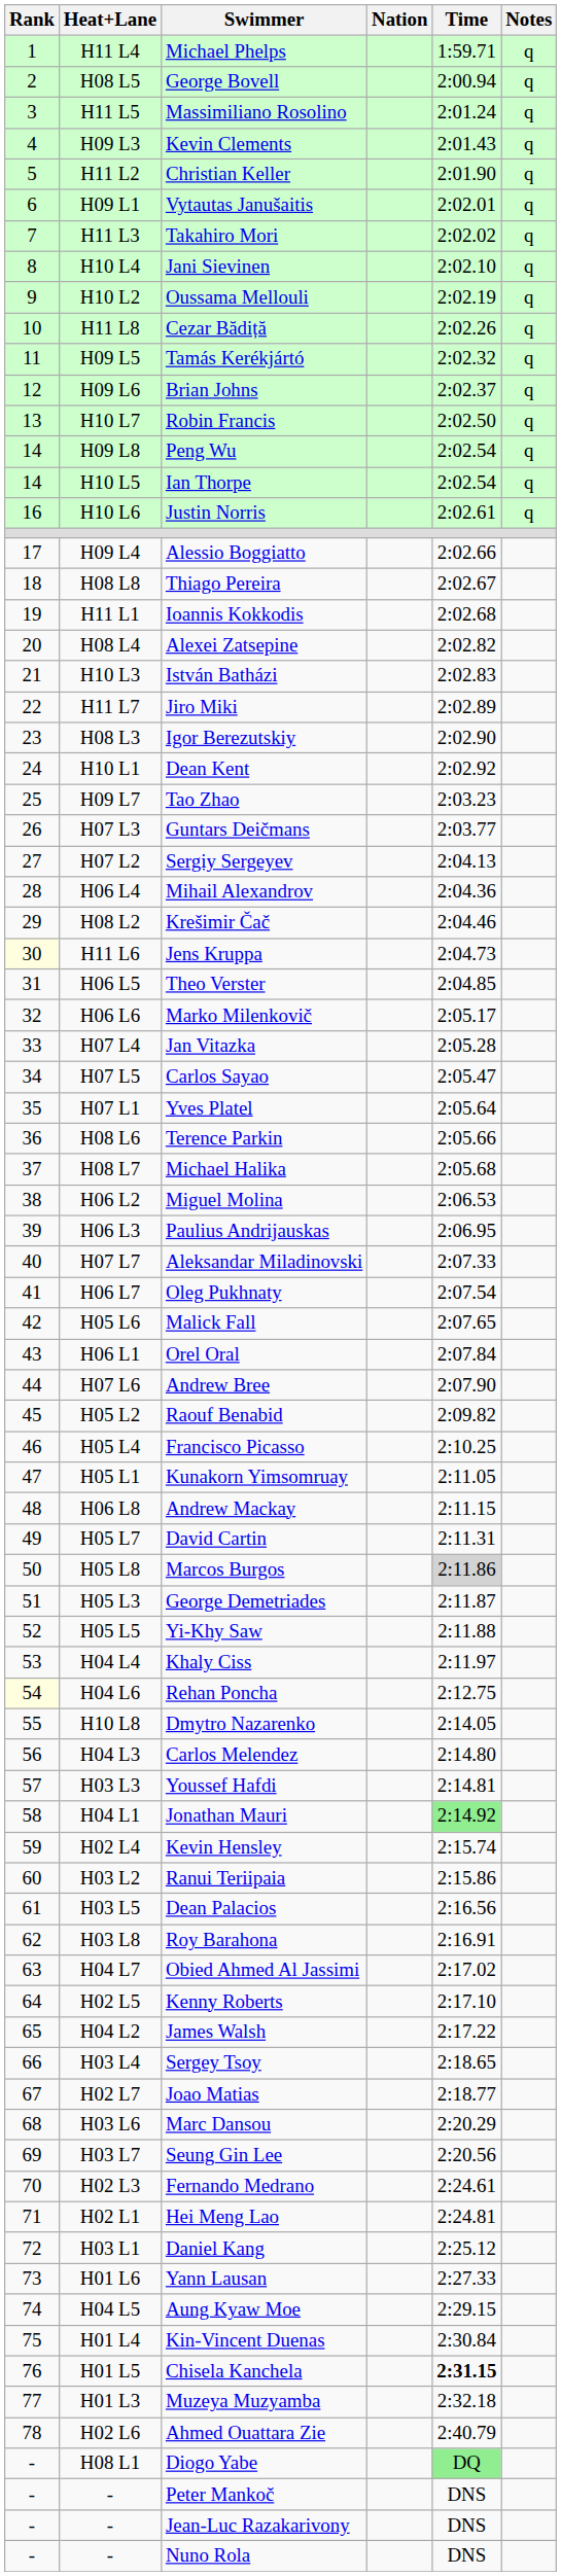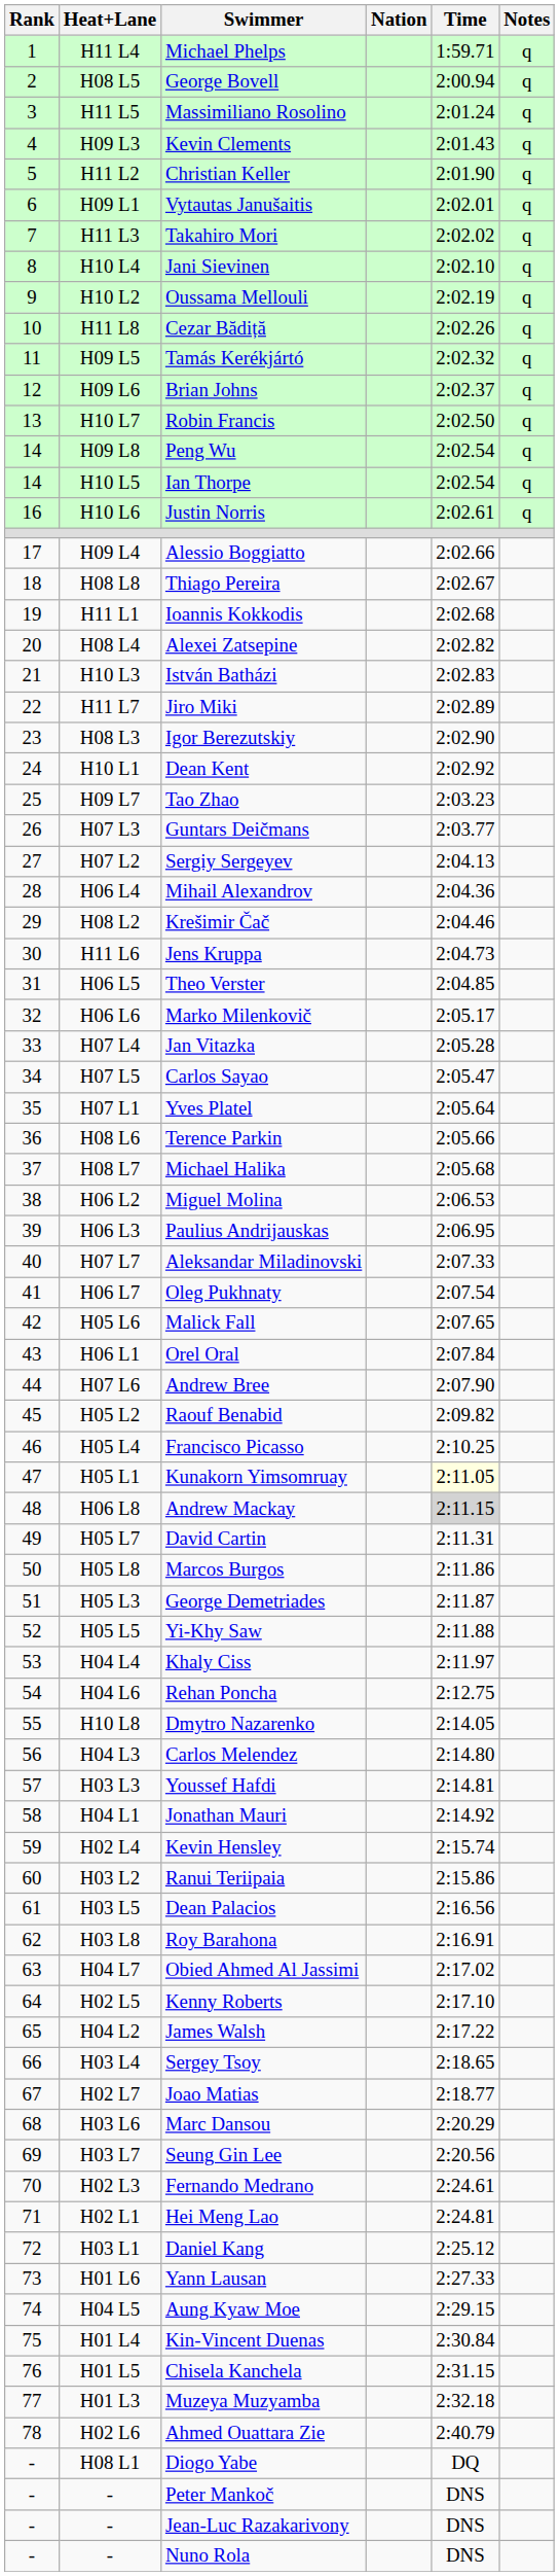Jens Kruppa | Rank: lightyellow background -> no background
Kunakorn Yimsomruay | Time: no background -> lightyellow background
Andrew Mackay | Time: no background -> lightgrey background
Marcos Burgos | Time: lightgrey background -> no background
Rehan Poncha | Rank: lightyellow background -> no background
Jonathan Mauri | Time: lightgreen background -> no background
Chisela Kanchela | Time: bold -> normal
Diogo Yabe | Time: lightgreen background -> no background
